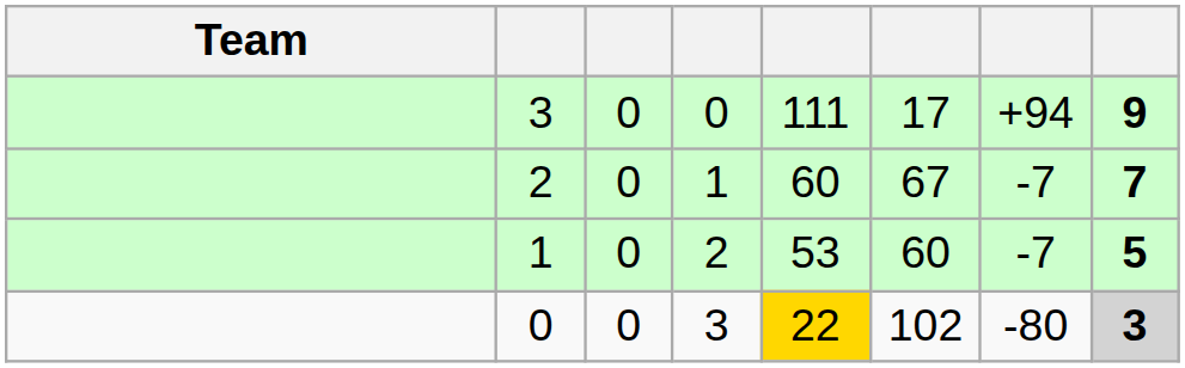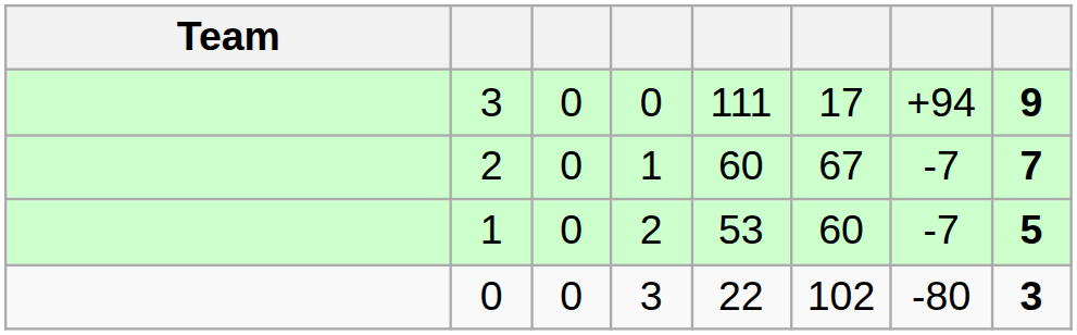row 5 | column 5: gold background -> no background
row 5 | column 8: lightgrey background -> no background
